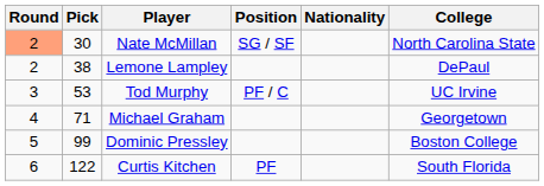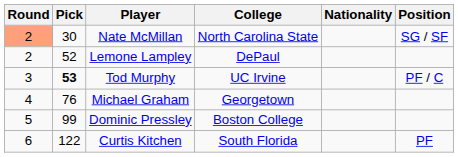columns swapped: Position <-> College
Lemone Lampley | Pick: 38 -> 52
Tod Murphy | Pick: normal -> bold
Michael Graham | Pick: 71 -> 76
